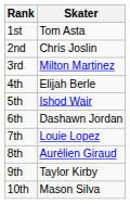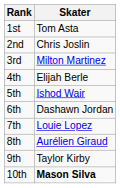10th | Skater: normal -> bold
